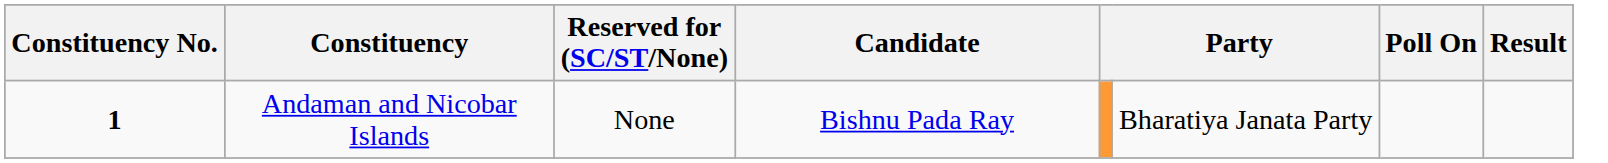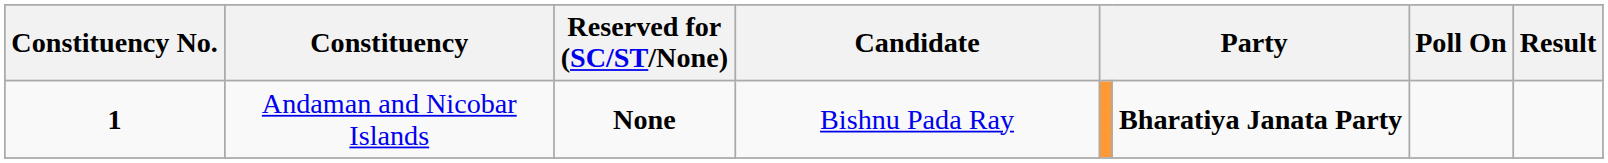Andaman and Nicobar Islands | Reserved for (SC/ST/None): normal -> bold
Andaman and Nicobar Islands | column 6: normal -> bold
